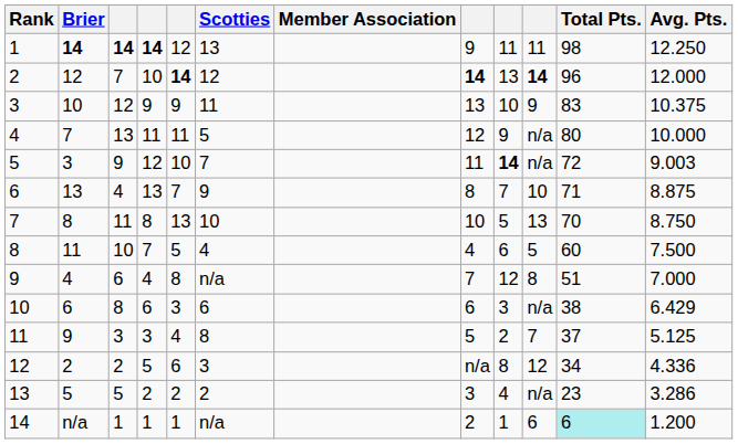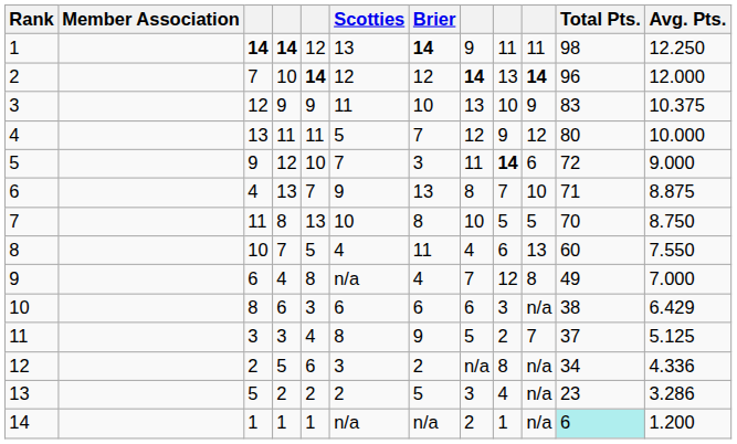columns swapped: Member Association <-> Brier
row 5 | column 10: n/a -> 12
row 6 | column 10: n/a -> 6
row 6 | Avg. Pts.: 9.003 -> 9.000
row 8 | column 10: 13 -> 5
row 9 | column 10: 5 -> 13
row 9 | Avg. Pts.: 7.500 -> 7.550
row 10 | Total Pts.: 51 -> 49
row 13 | column 10: 12 -> n/a
row 15 | column 10: 6 -> n/a
